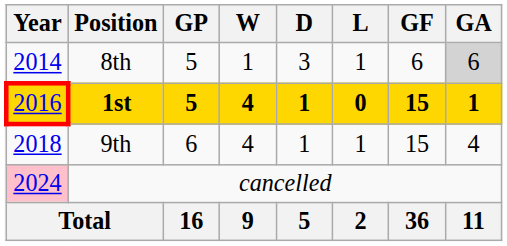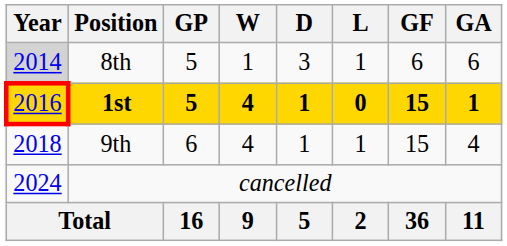8th | Year: no background -> lightgrey background
8th | GA: lightgrey background -> no background
cancelled | Year: pink background -> no background
